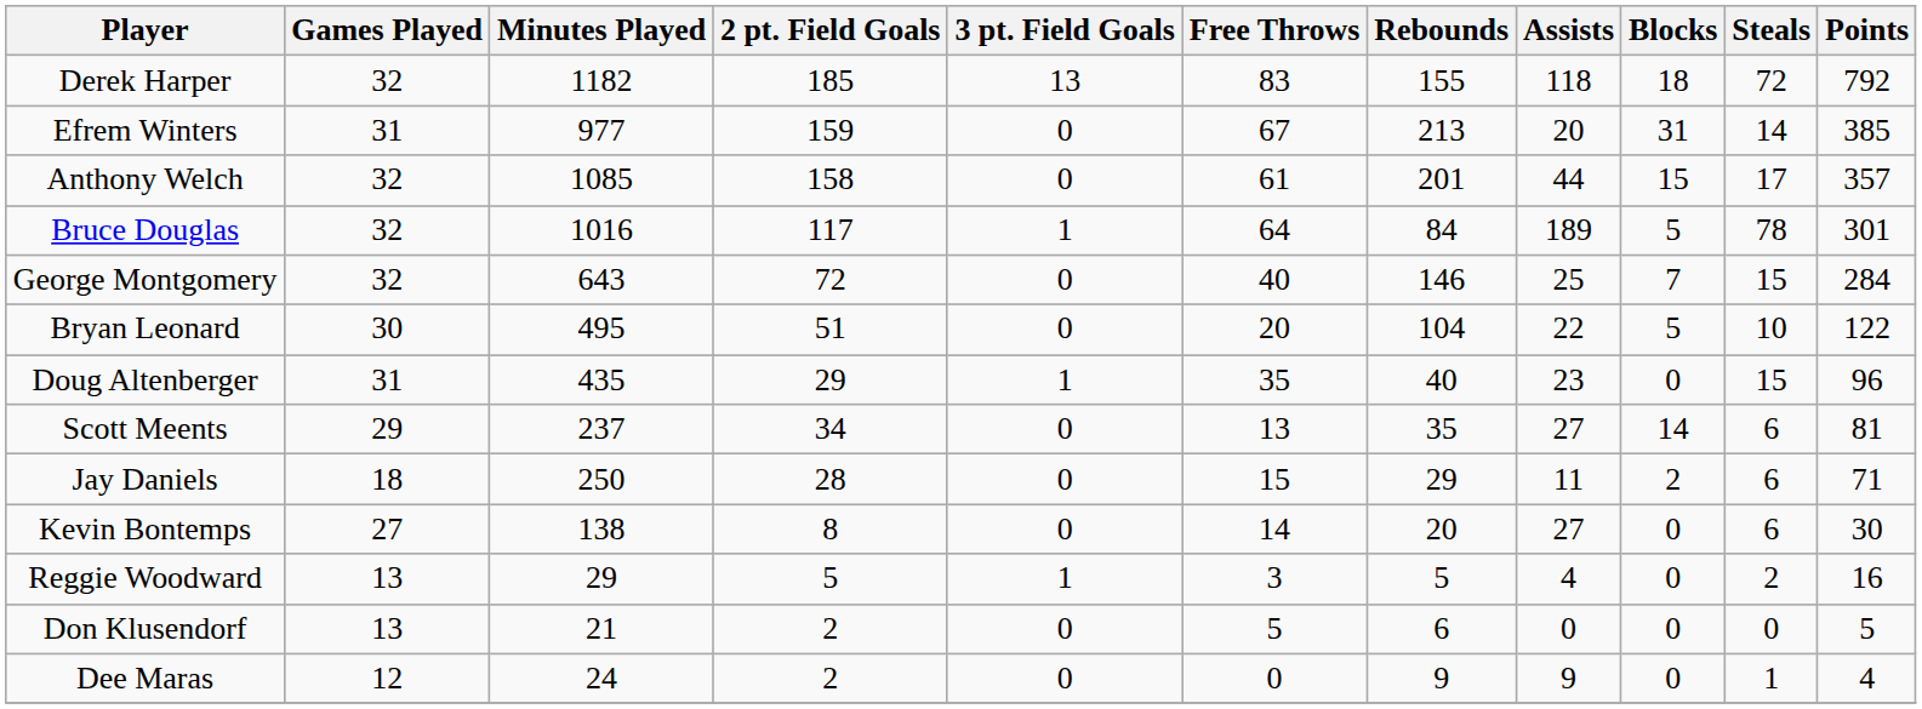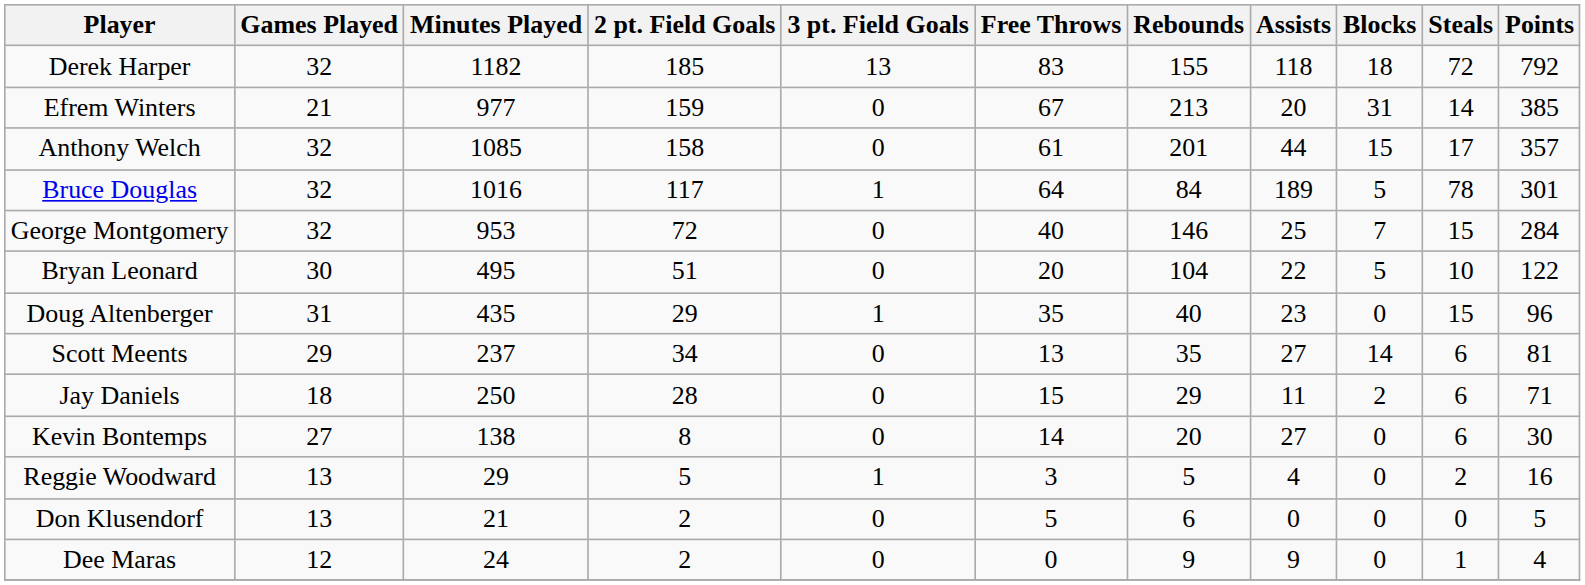Efrem Winters | Games Played: 31 -> 21
George Montgomery | Minutes Played: 643 -> 953
